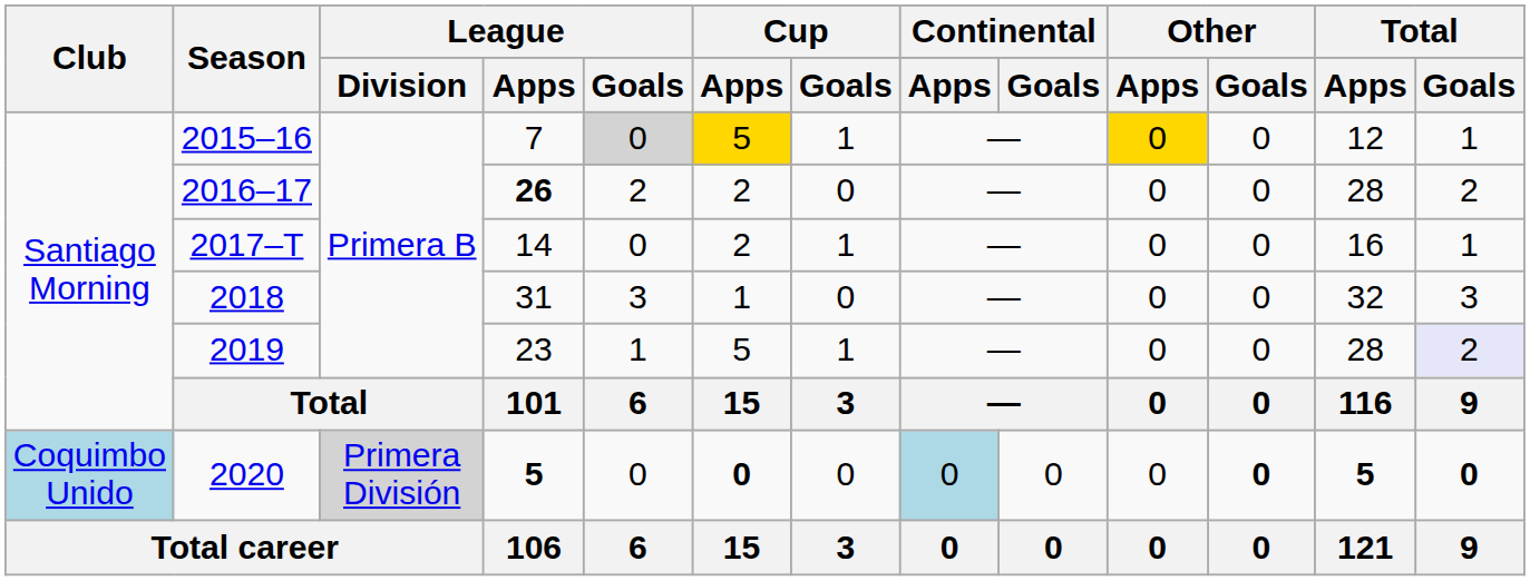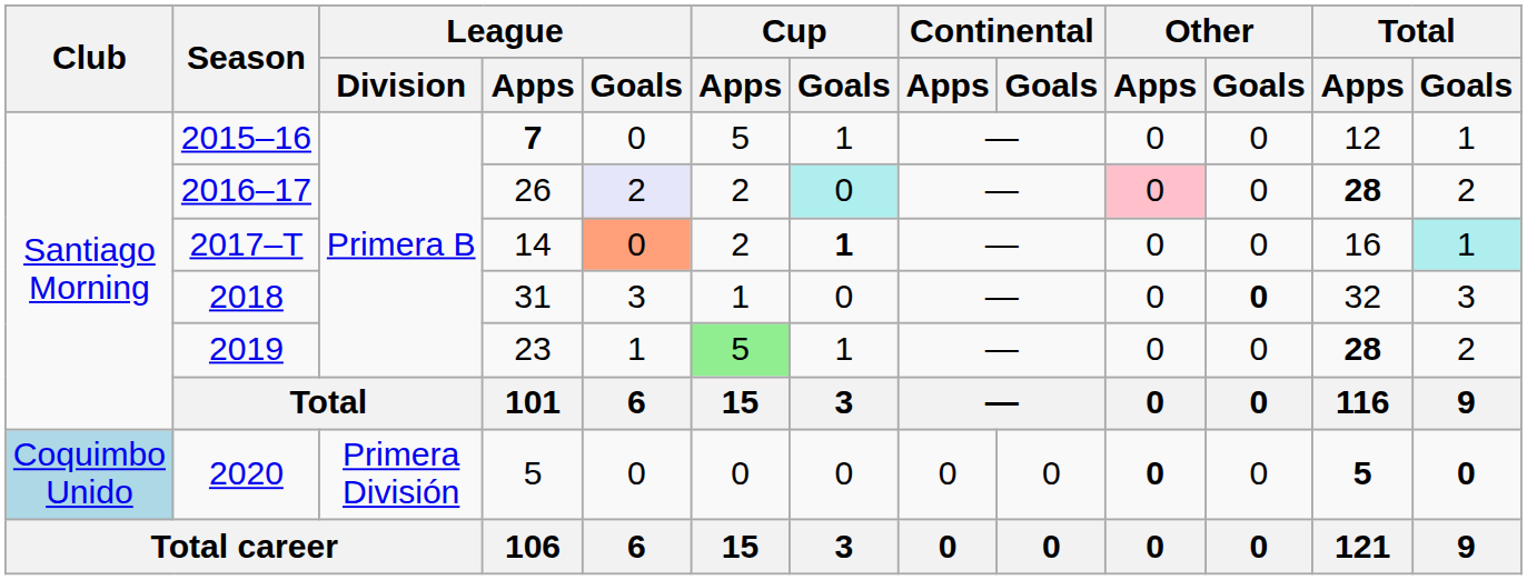2015–16 | League / Apps: normal -> bold
2015–16 | League / Goals: lightgrey background -> no background
2015–16 | Cup / Apps: gold background -> no background
2015–16 | Other / Apps: gold background -> no background
2016–17 | League / Apps: bold -> normal
2016–17 | League / Goals: no background -> lavender background
2016–17 | Cup / Goals: no background -> paleturquoise background
2016–17 | Other / Apps: no background -> pink background
2016–17 | Total / Apps: normal -> bold
2017–T | League / Goals: no background -> lightsalmon background
2017–T | Cup / Goals: normal -> bold
2017–T | Total / Goals: no background -> paleturquoise background
2018 | Other / Goals: normal -> bold
2019 | Cup / Apps: no background -> lightgreen background
2019 | Total / Apps: normal -> bold
2019 | Total / Goals: lavender background -> no background
2020 | League / Division: lightgrey background -> no background
2020 | League / Apps: bold -> normal
2020 | Cup / Apps: bold -> normal
2020 | Continental / Apps: lightblue background -> no background
2020 | Other / Apps: normal -> bold
2020 | Other / Goals: bold -> normal
